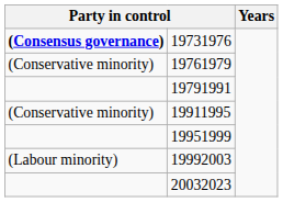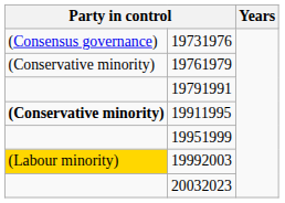19731976 | column 1: bold -> normal
19911995 | column 1: normal -> bold
19992003 | column 1: no background -> gold background
